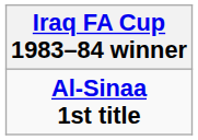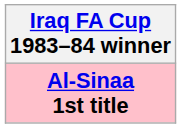row 2 | column 1: no background -> pink background
